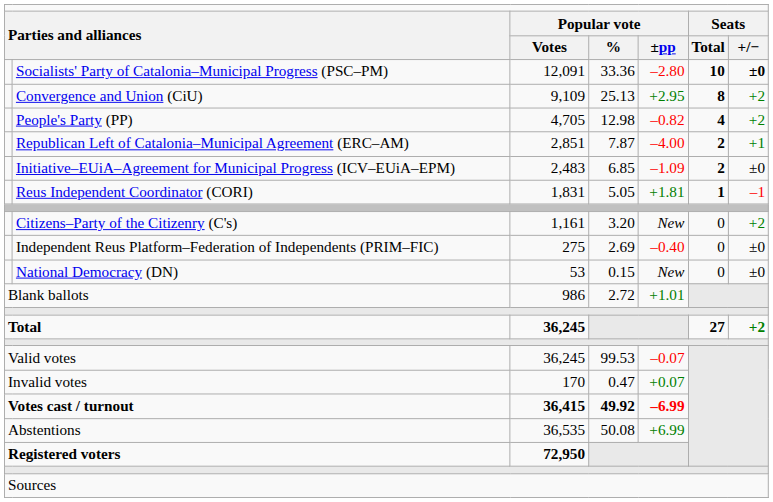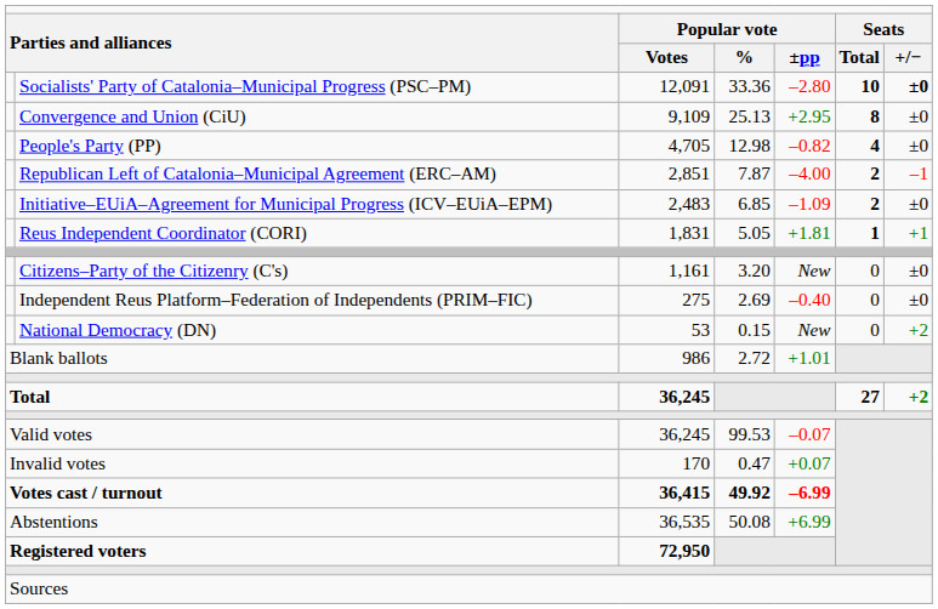Convergence and Union (CiU) | column 7: +2 -> ±0
People's Party (PP) | column 7: +2 -> ±0
Republican Left of Catalonia–Municipal Agreement (ERC–AM) | column 7: +1 -> –1
Reus Independent Coordinator (CORI) | column 7: –1 -> +1
Citizens–Party of the Citizenry (C's) | column 7: +2 -> ±0
National Democracy (DN) | column 7: ±0 -> +2
